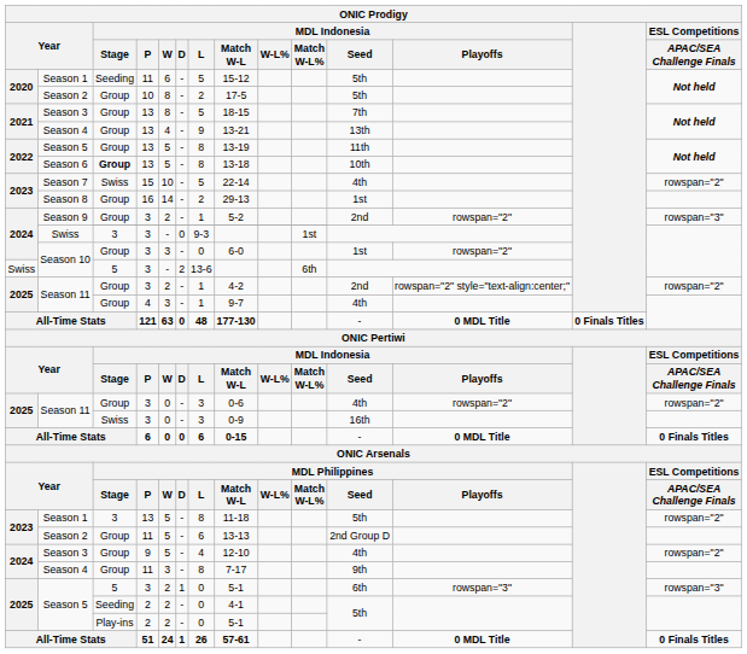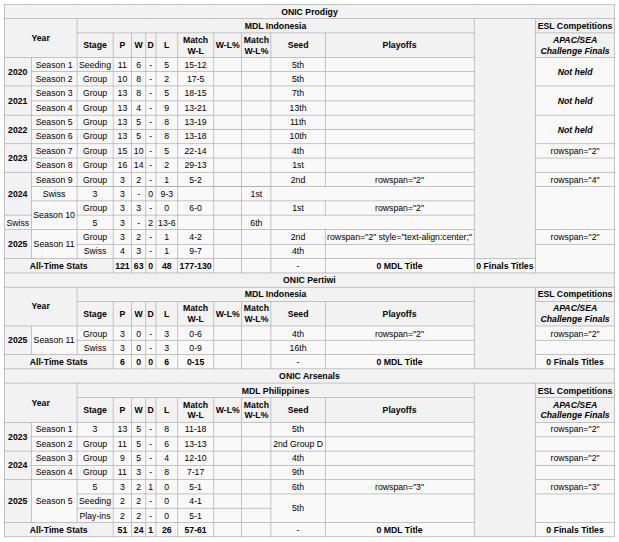Season 6 | MDL Indonesia / Stage: bold -> normal
Season 7 | MDL Indonesia / Stage: Swiss -> Group
Season 9 / 3 | ESL Competitions / APAC/SEA Challenge Finals: rowspan="3" -> rowspan="4"
Season 11 / 4 | MDL Indonesia / Stage: Group -> Swiss
